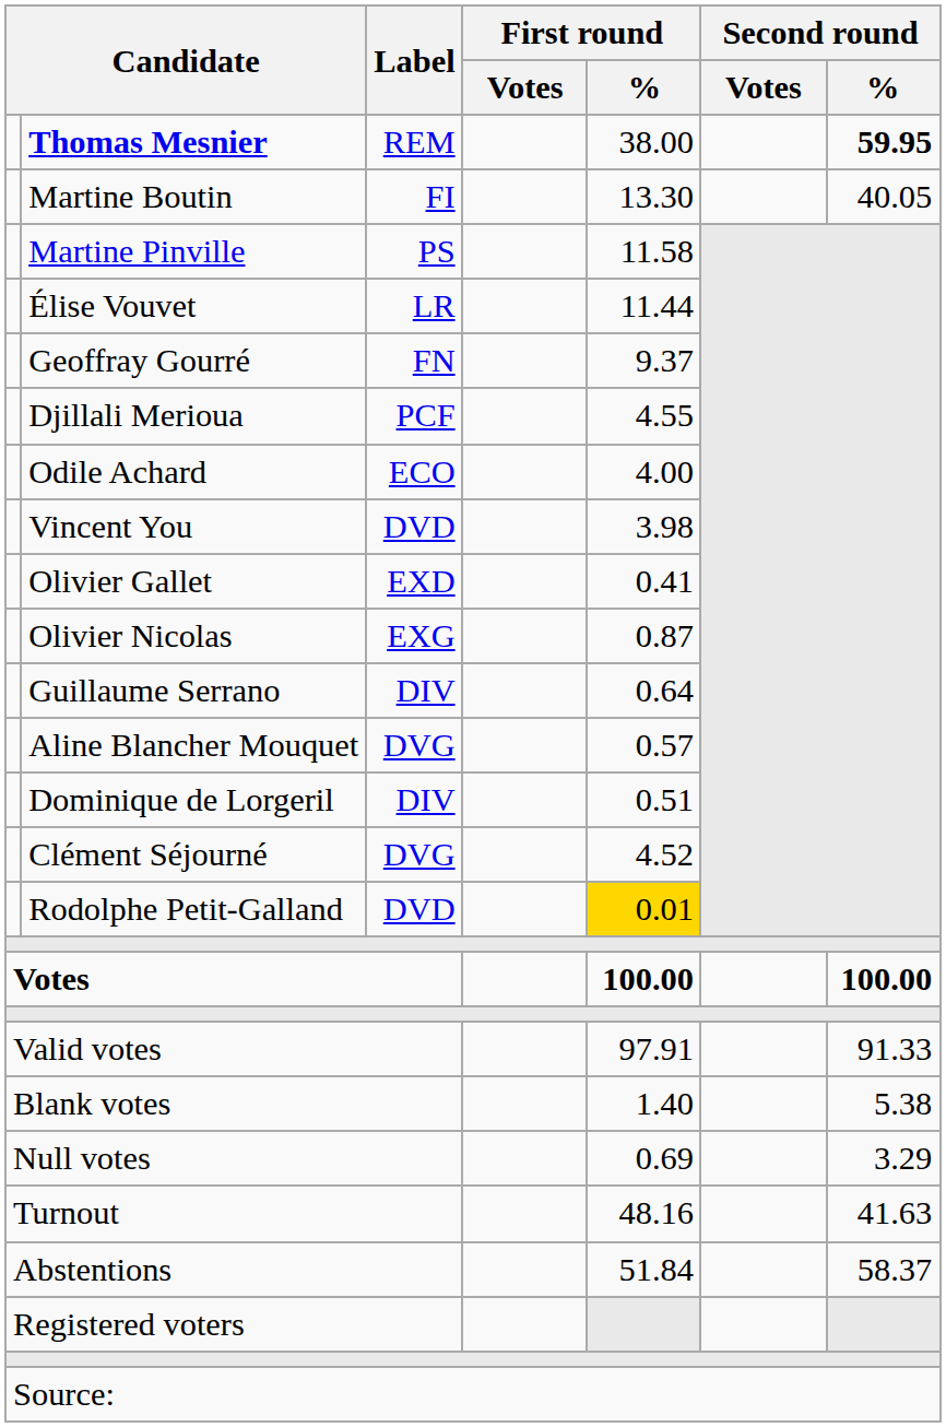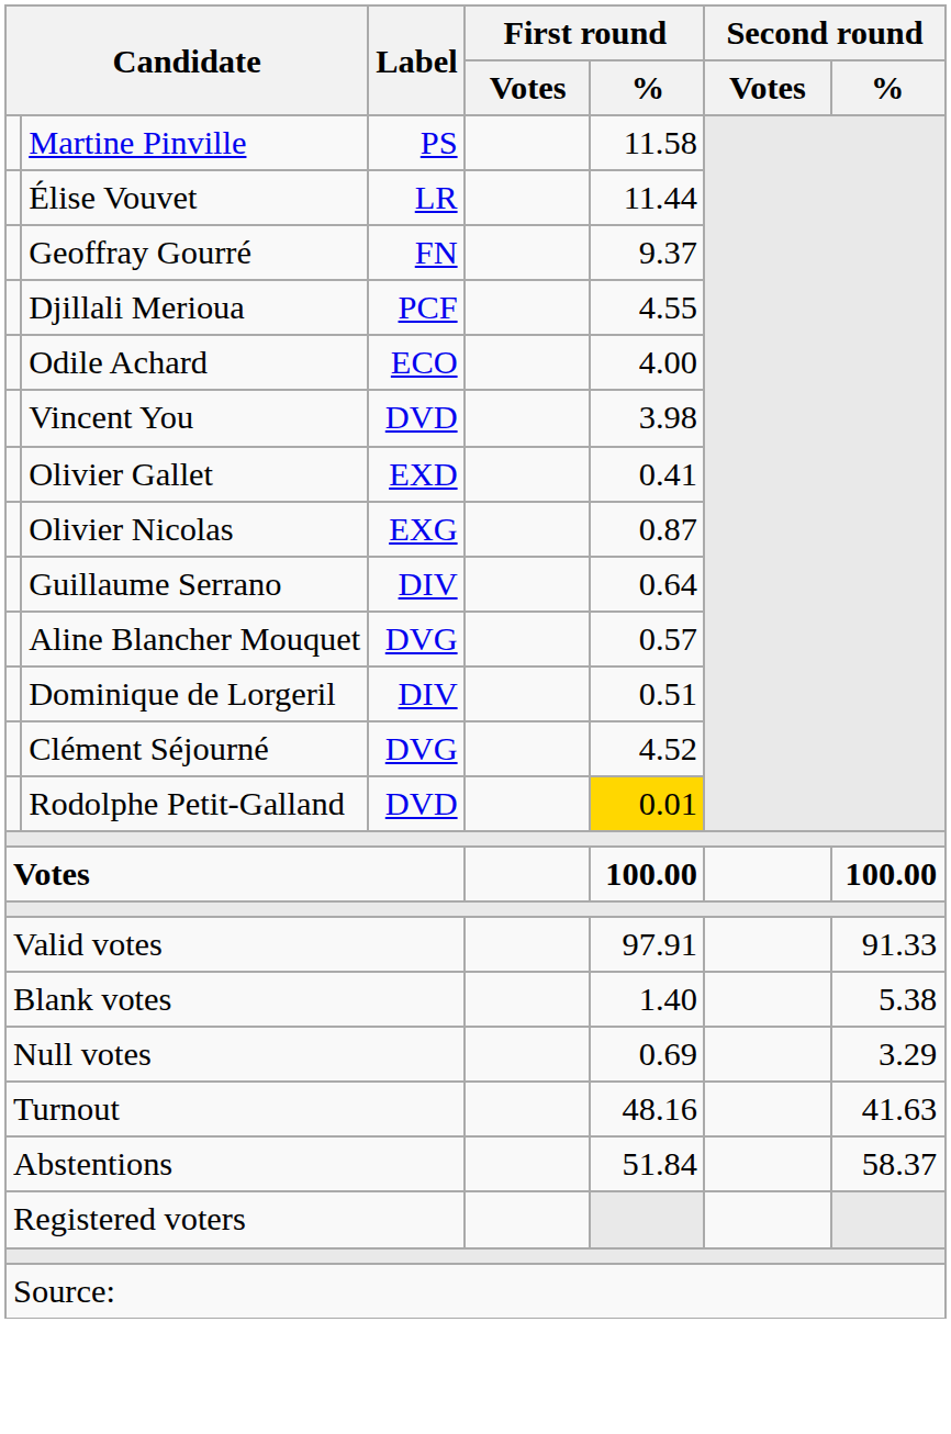- row: Thomas Mesnier | REM | 38.00 | 59.95
- row: Martine Boutin | FI | 13.30 | 40.05
